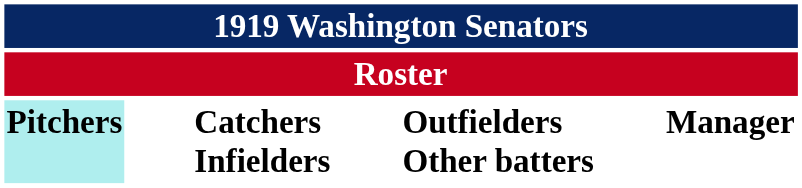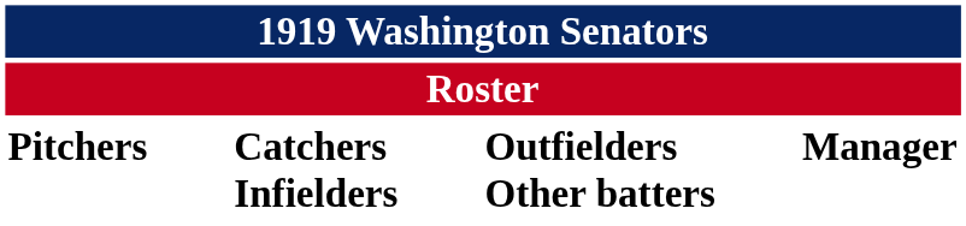Pitchers | column 1: paleturquoise background -> no background
